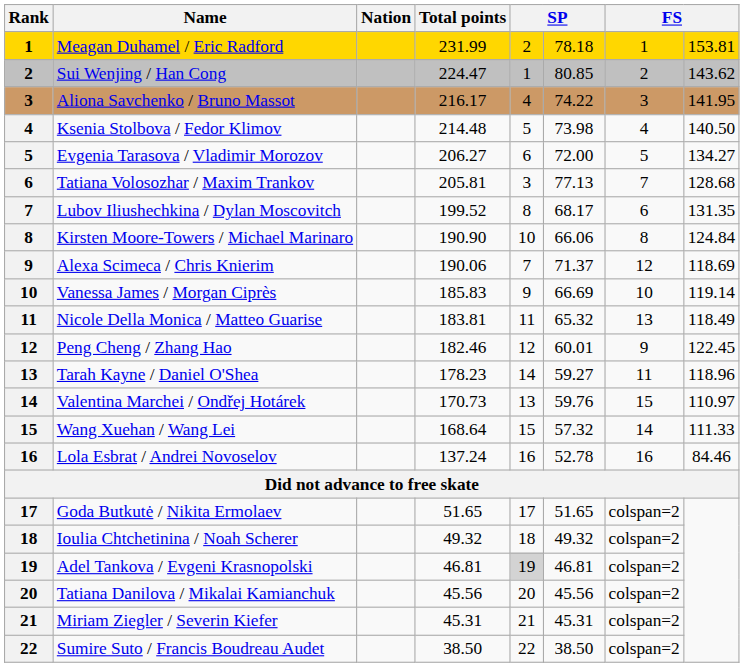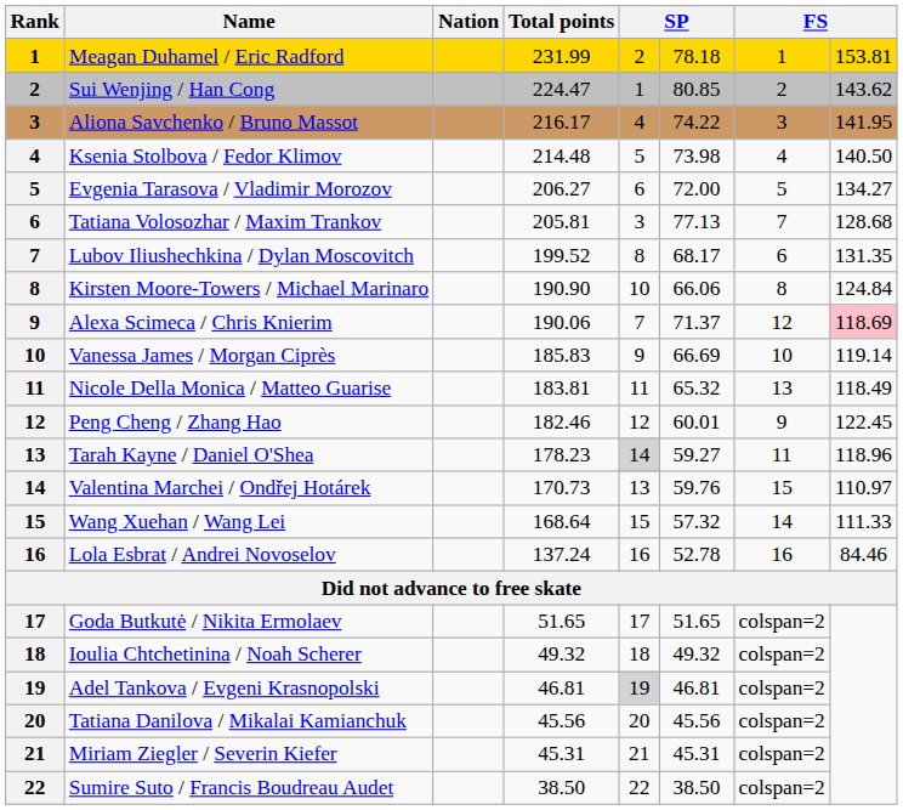Alexa Scimeca / Chris Knierim | column 8: no background -> pink background
Tarah Kayne / Daniel O'Shea | column 5: no background -> lightgrey background
